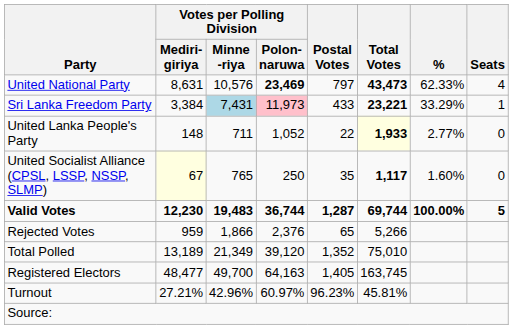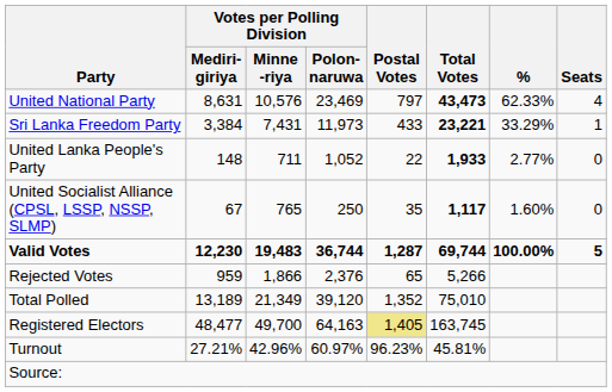United National Party | Votes per Polling Division / Polon- naruwa: bold -> normal
Sri Lanka Freedom Party | Votes per Polling Division / Minne -riya: lightblue background -> no background
Sri Lanka Freedom Party | Votes per Polling Division / Polon- naruwa: pink background -> no background
United Lanka People's Party | Total Votes: lightyellow background -> no background
United Socialist Alliance (CPSL, LSSP, NSSP, SLMP) | Votes per Polling Division / Mediri- giriya: lightyellow background -> no background
Registered Electors | Postal Votes: no background -> khaki background
